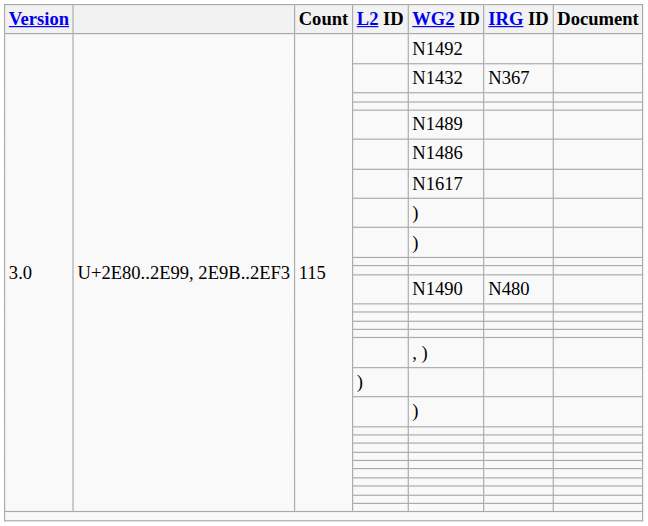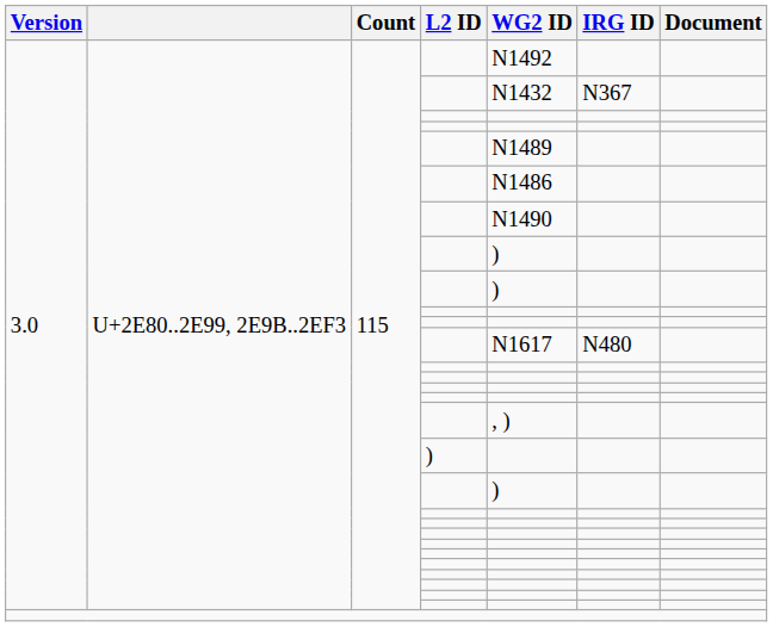row 8 | WG2 ID: N1617 -> N1490
row 13 | WG2 ID: N1490 -> N1617
